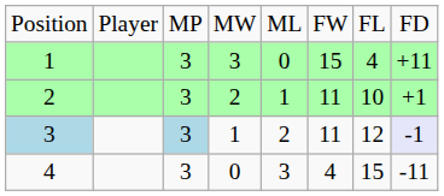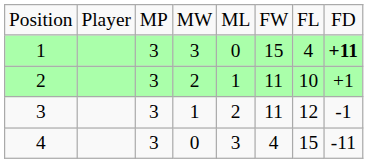row 2 | column 8: normal -> bold
row 4 | column 1: lightblue background -> no background
row 4 | column 3: lightblue background -> no background
row 4 | column 8: lavender background -> no background
